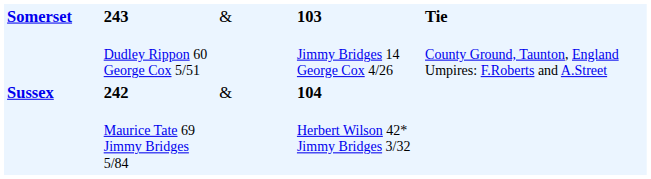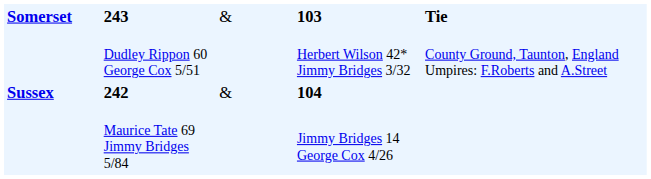Dudley Rippon 60 George Cox 5/51 | column 4: Jimmy Bridges 14 George Cox 4/26 -> Herbert Wilson 42* Jimmy Bridges 3/32
Maurice Tate 69 Jimmy Bridges 5/84 | column 4: Herbert Wilson 42* Jimmy Bridges 3/32 -> Jimmy Bridges 14 George Cox 4/26
